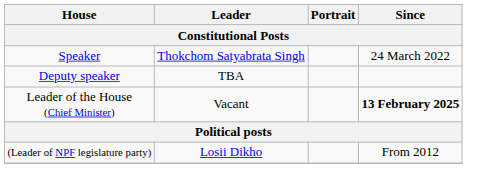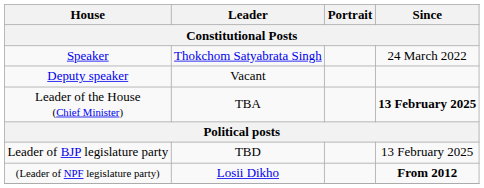Deputy speaker | Leader: TBA -> Vacant
Leader of the House (Chief Minister) | Leader: Vacant -> TBA
+ row: Leader of BJP legislature party | TBD | 13 February 2025
(Leader of NPF legislature party) | Since: normal -> bold
